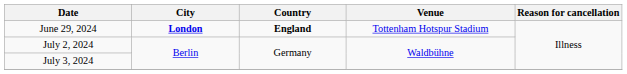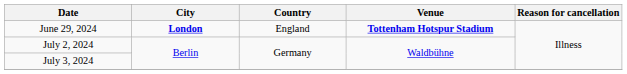June 29, 2024 | Country: bold -> normal
June 29, 2024 | Venue: normal -> bold
